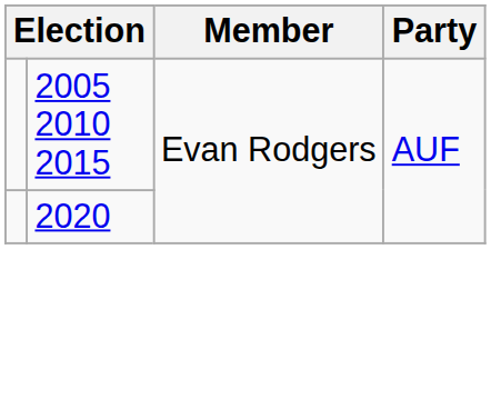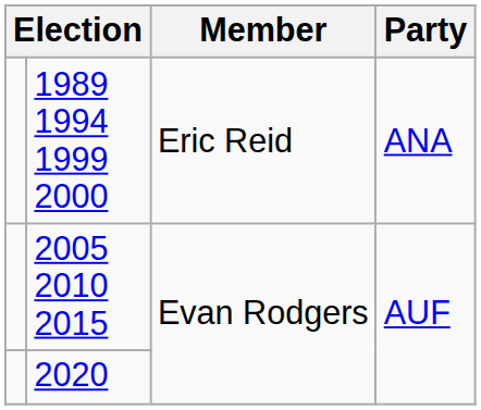+ row: 1989 1994 1999 2000 | Eric Reid | ANA
